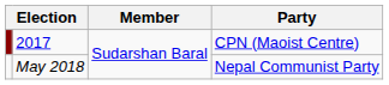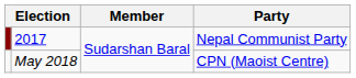2017 | Party: CPN (Maoist Centre) -> Nepal Communist Party
May 2018 | Party: Nepal Communist Party -> CPN (Maoist Centre)
